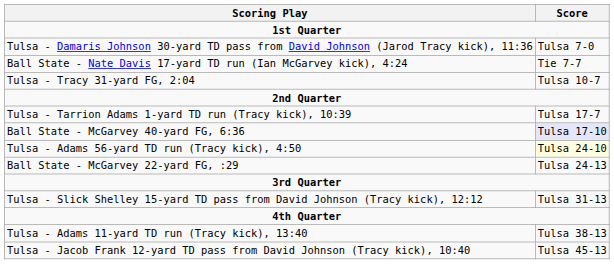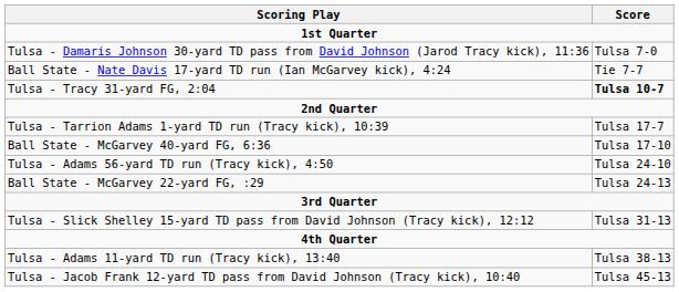Tulsa - Tracy 31-yard FG, 2:04 | Score: normal -> bold
Ball State - McGarvey 40-yard FG, 6:36 | Score: lavender background -> no background
Tulsa - Adams 56-yard TD run (Tracy kick), 4:50 | Score: lightyellow background -> no background
